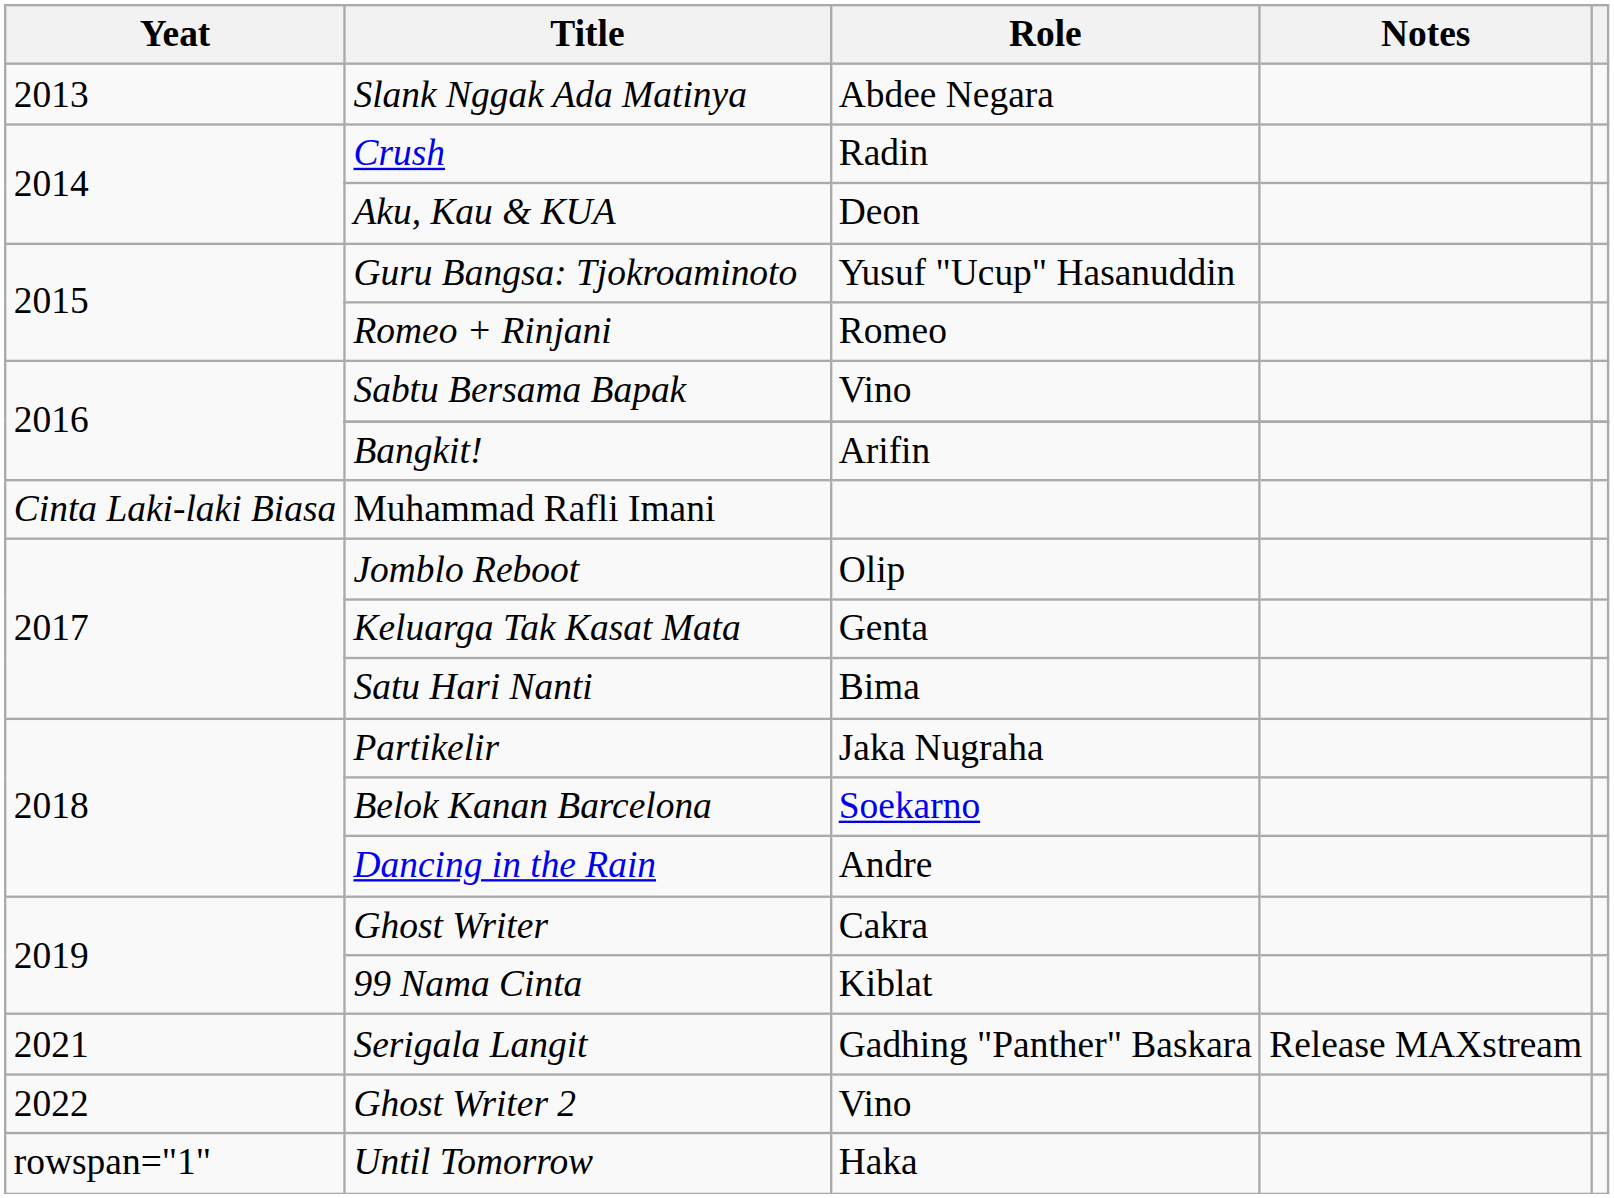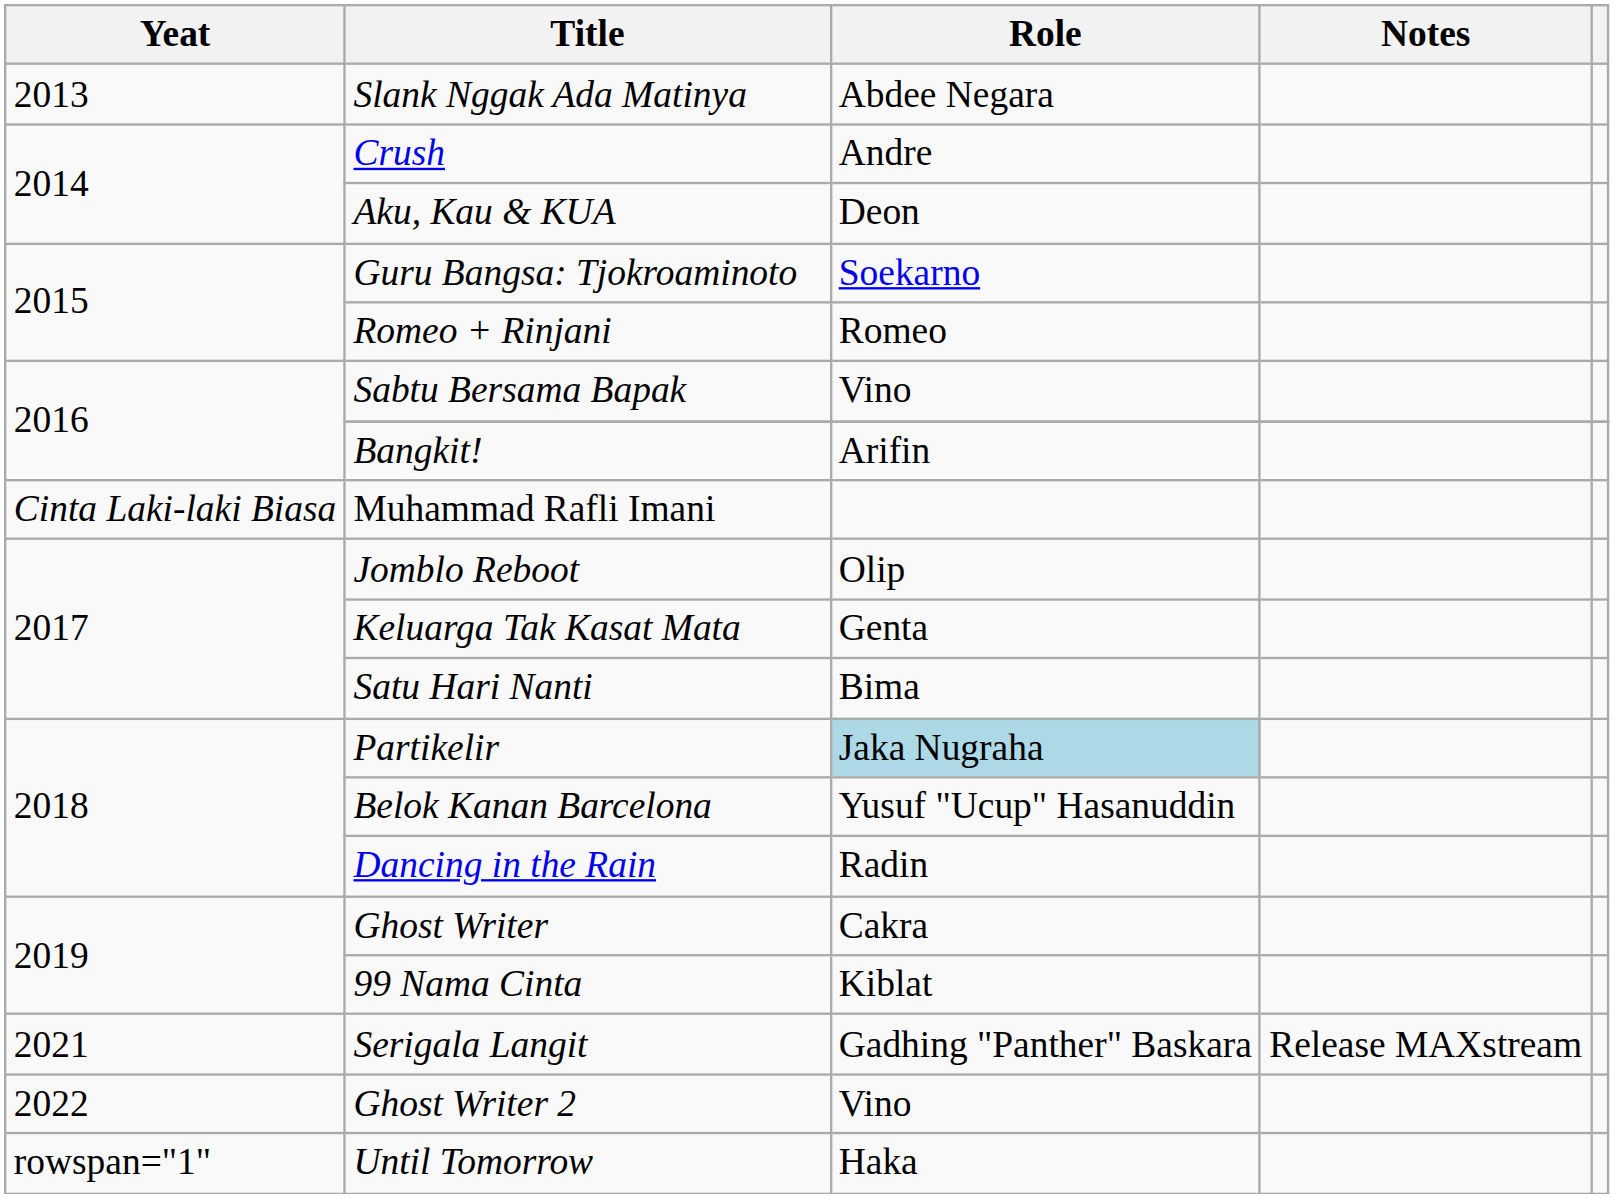Crush | Role: Radin -> Andre
Guru Bangsa: Tjokroaminoto | Role: Yusuf "Ucup" Hasanuddin -> Soekarno
Partikelir | Role: no background -> lightblue background
Belok Kanan Barcelona | Role: Soekarno -> Yusuf "Ucup" Hasanuddin
Dancing in the Rain | Role: Andre -> Radin
